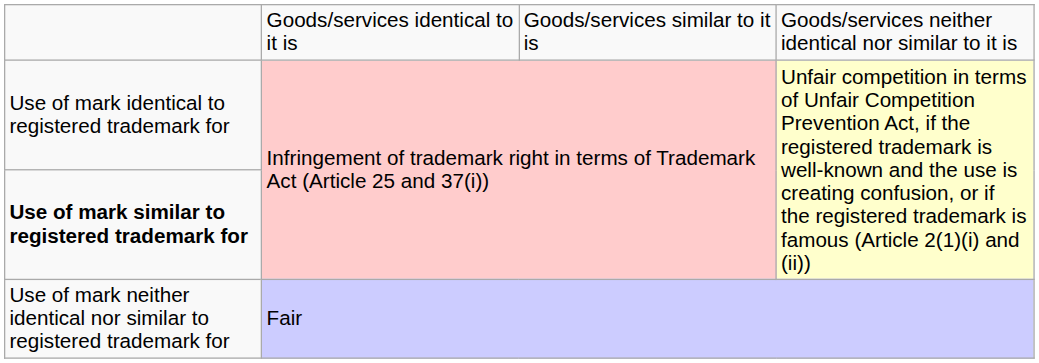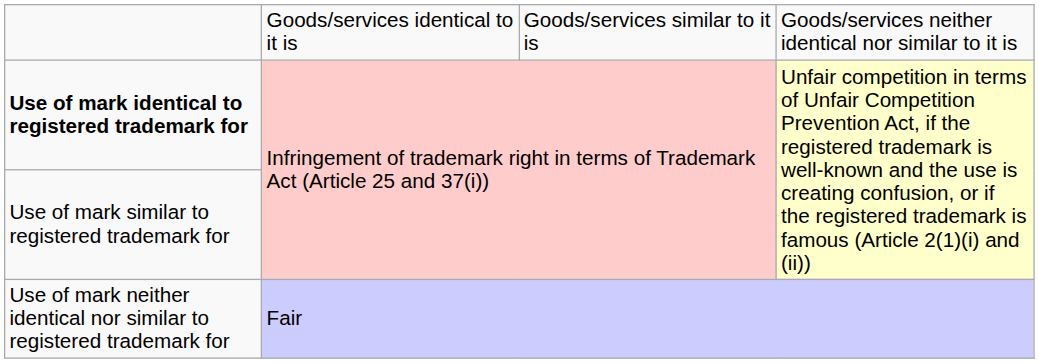Use of mark identical to registered trademark for | column 1: normal -> bold
Use of mark similar to registered trademark for | column 1: bold -> normal
